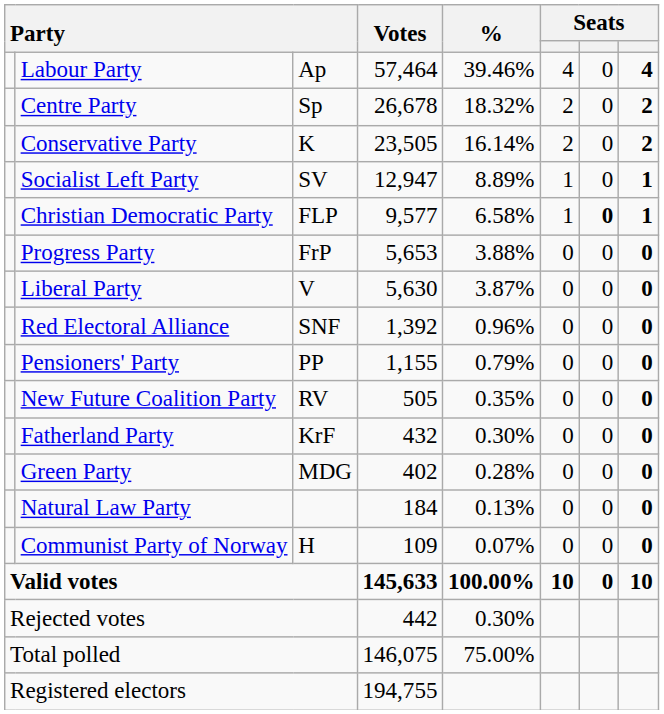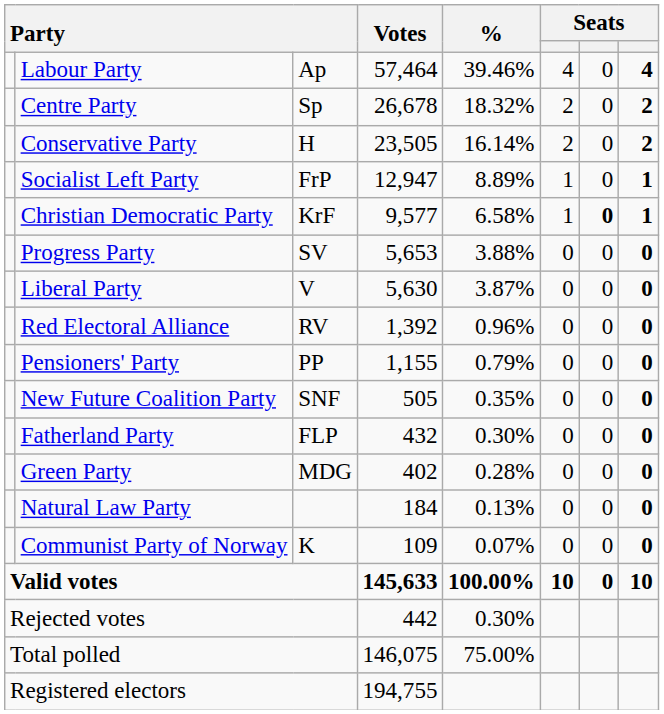Conservative Party | column 3: K -> H
Socialist Left Party | column 3: SV -> FrP
Christian Democratic Party | column 3: FLP -> KrF
Progress Party | column 3: FrP -> SV
Red Electoral Alliance | column 3: SNF -> RV
New Future Coalition Party | column 3: RV -> SNF
Fatherland Party | column 3: KrF -> FLP
Communist Party of Norway | column 3: H -> K
